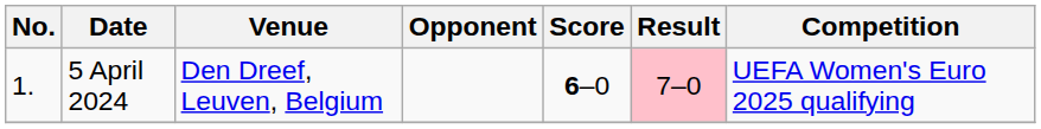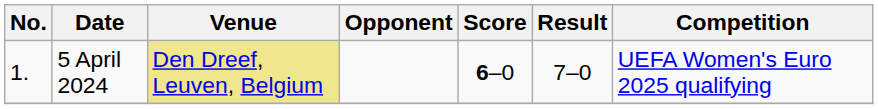5 April 2024 | Venue: no background -> khaki background
5 April 2024 | Result: pink background -> no background
